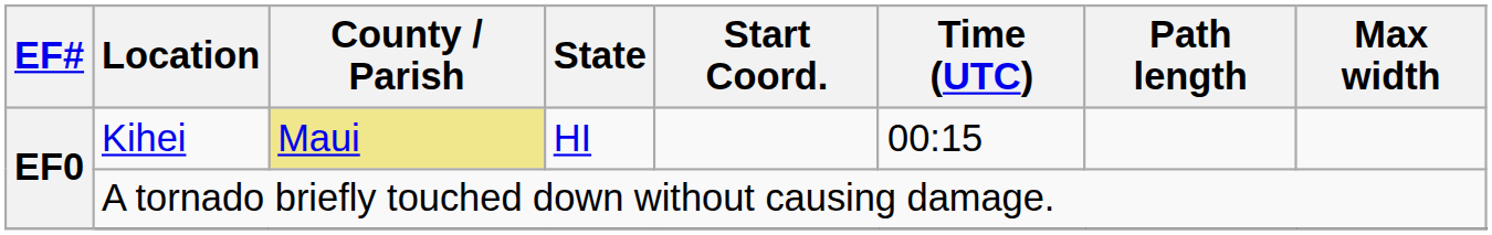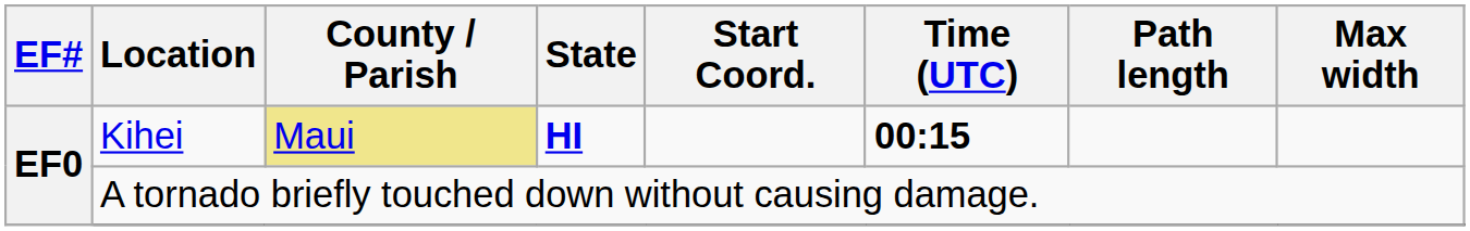Kihei | State: normal -> bold
Kihei | Time (UTC): normal -> bold
